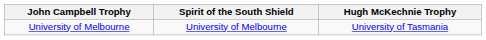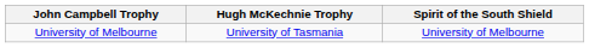columns swapped: Hugh McKechnie Trophy <-> Spirit of the South Shield
